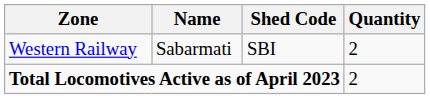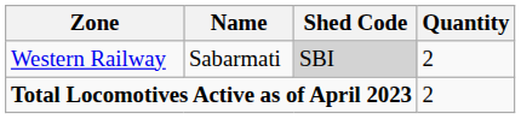Western Railway | Shed Code: no background -> lightgrey background
